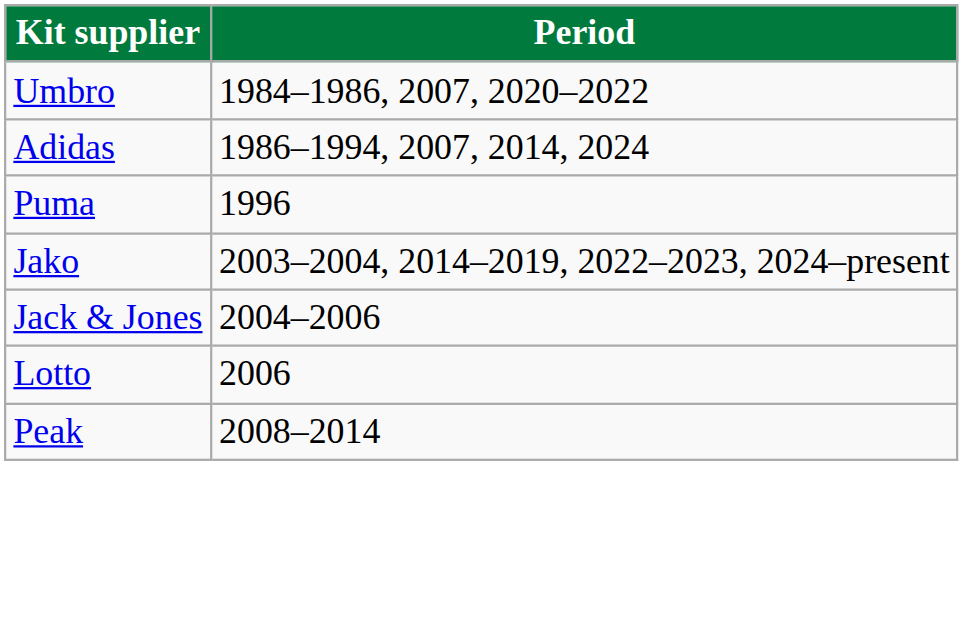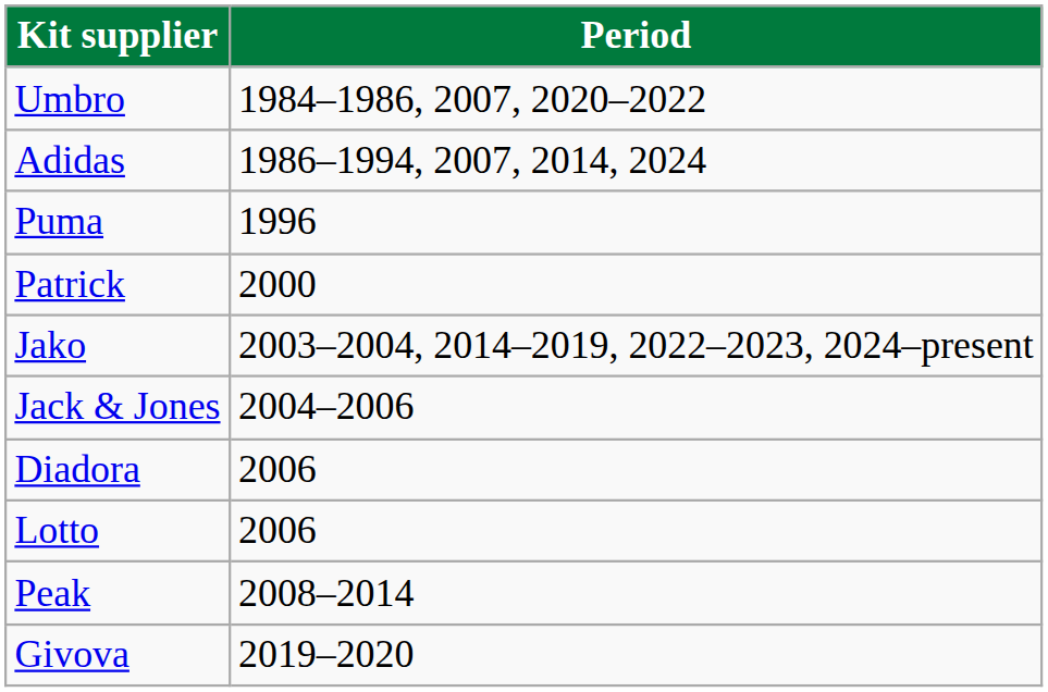+ row: Patrick | 2000
+ row: Diadora | 2006
+ row: Givova | 2019–2020
